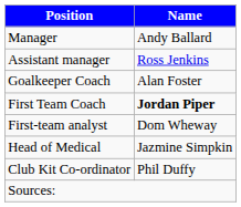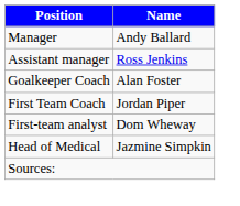First Team Coach | Name: bold -> normal
- row: Club Kit Co-ordinator | Phil Duffy
